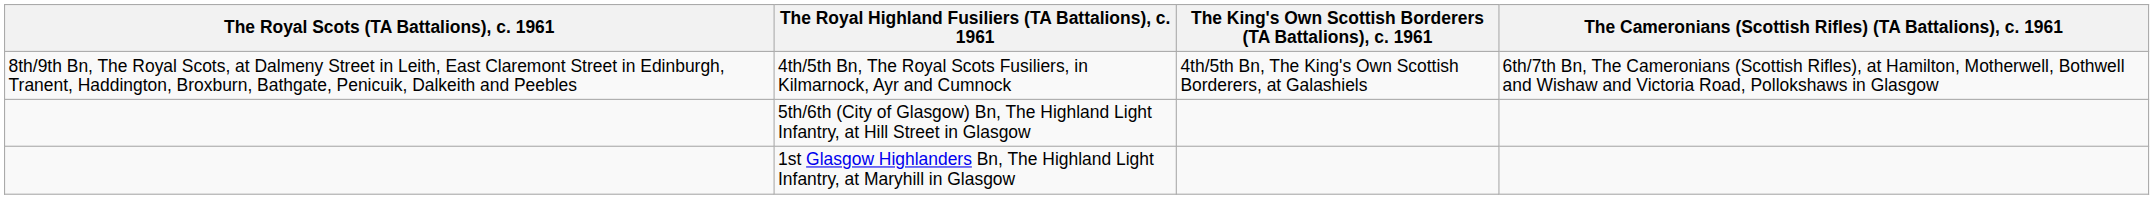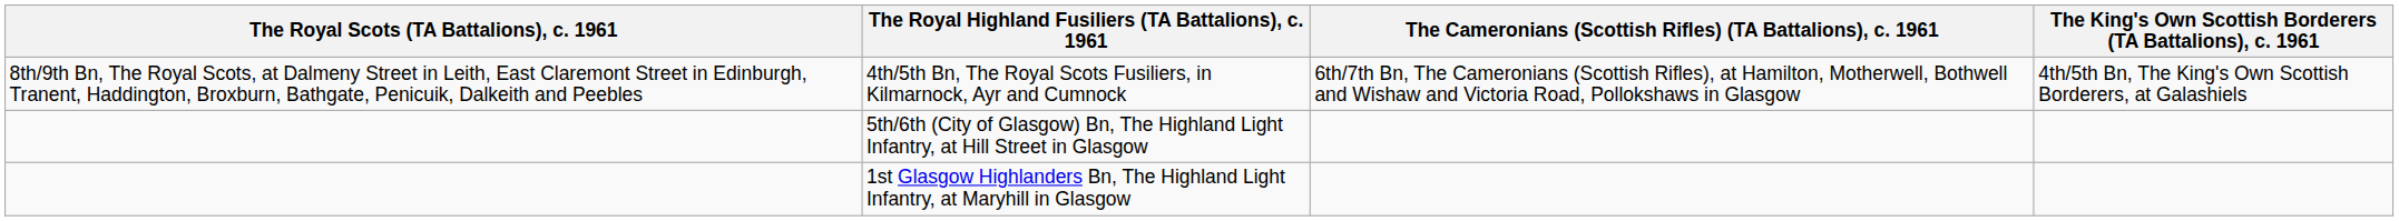columns swapped: The King's Own Scottish Borderers (TA Battalions), c. 1961 <-> The Cameronians (Scottish Rifles) (TA Battalions), c. 1961
